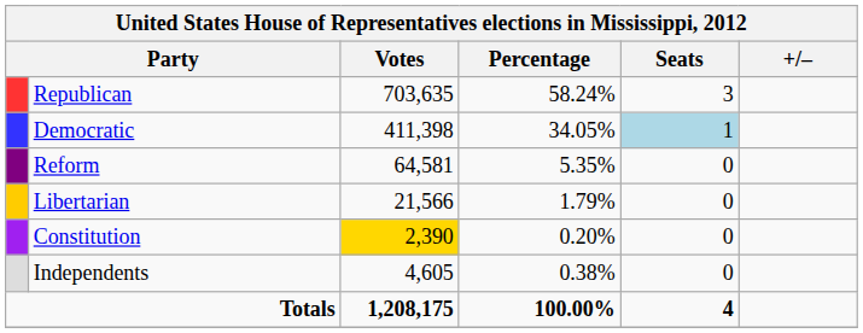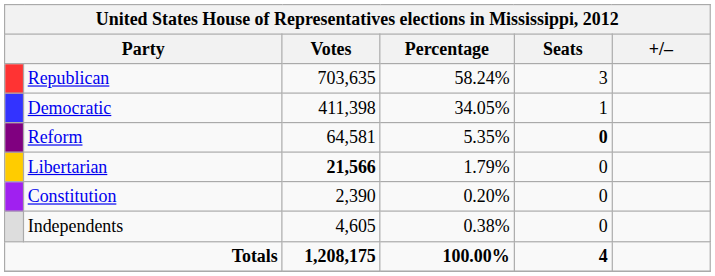Democratic | Seats: lightblue background -> no background
Reform | Seats: normal -> bold
Libertarian | Votes: normal -> bold
Constitution | Votes: gold background -> no background
